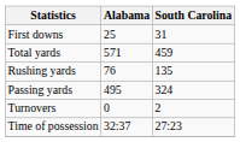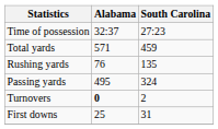rows swapped: First downs <-> Time of possession
Turnovers | Alabama: normal -> bold
